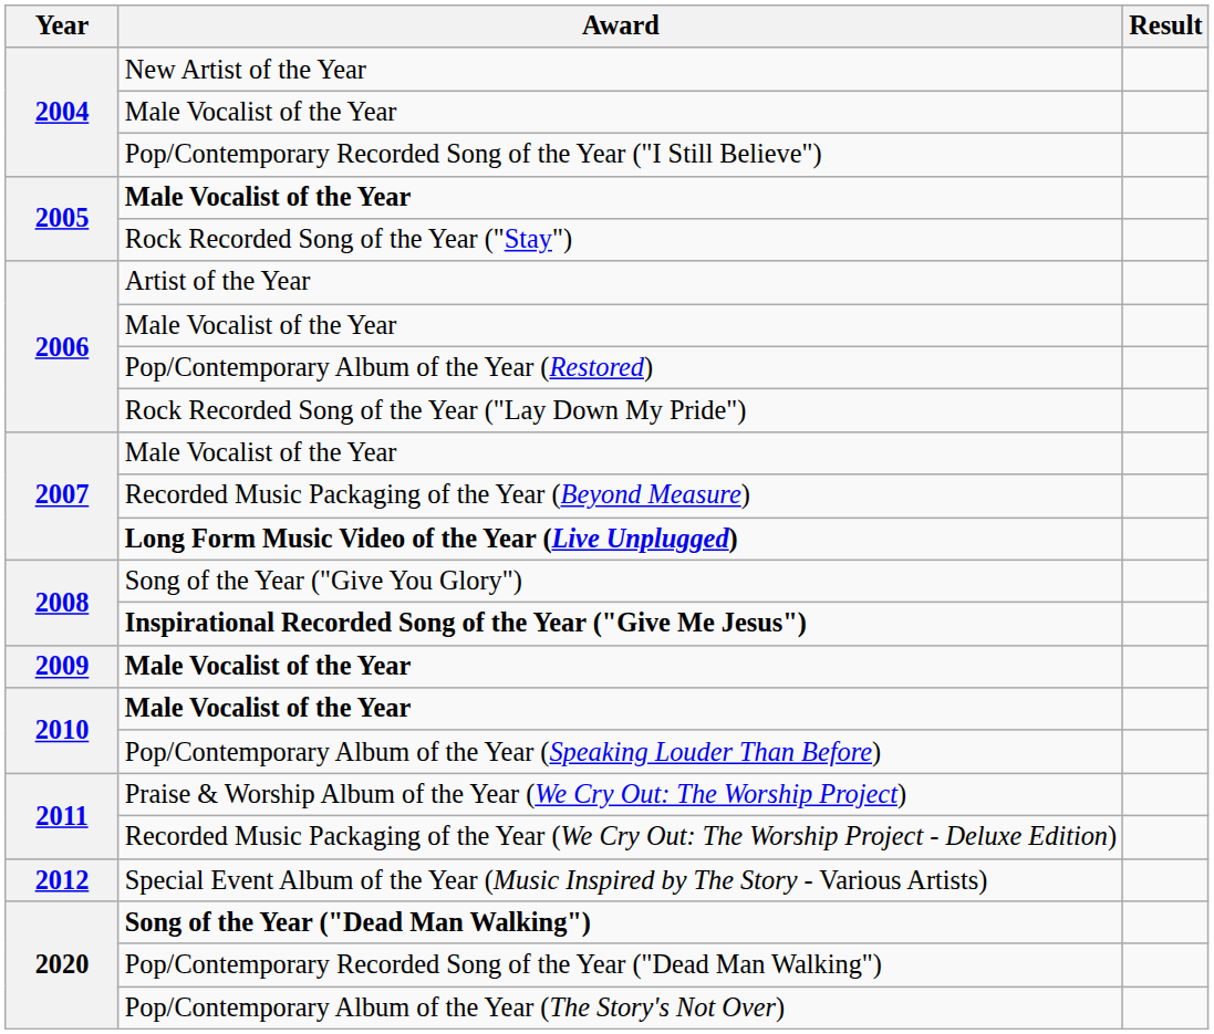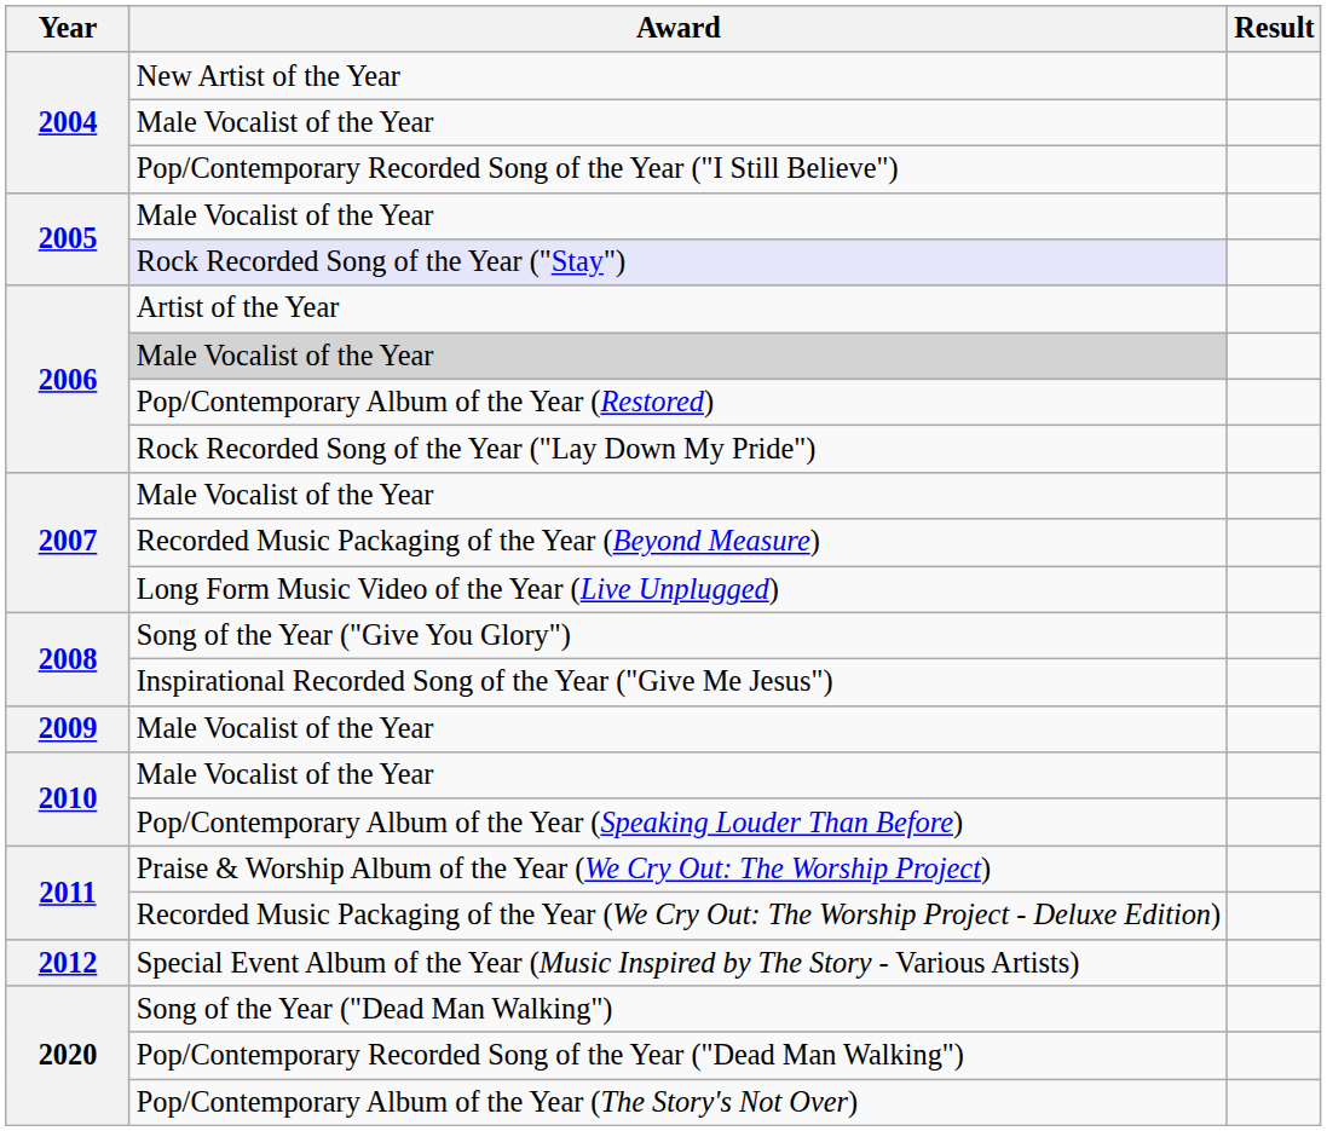2005 / Male Vocalist of the Year | Award: bold -> normal
Rock Recorded Song of the Year ("Stay") | Award: no background -> lavender background
2006 / Male Vocalist of the Year | Award: no background -> lightgrey background
Long Form Music Video of the Year (Live Unplugged) | Award: bold -> normal
Inspirational Recorded Song of the Year ("Give Me Jesus") | Award: bold -> normal
2009 / Male Vocalist of the Year | Award: bold -> normal
2010 / Male Vocalist of the Year | Award: bold -> normal
Song of the Year ("Dead Man Walking") | Award: bold -> normal
